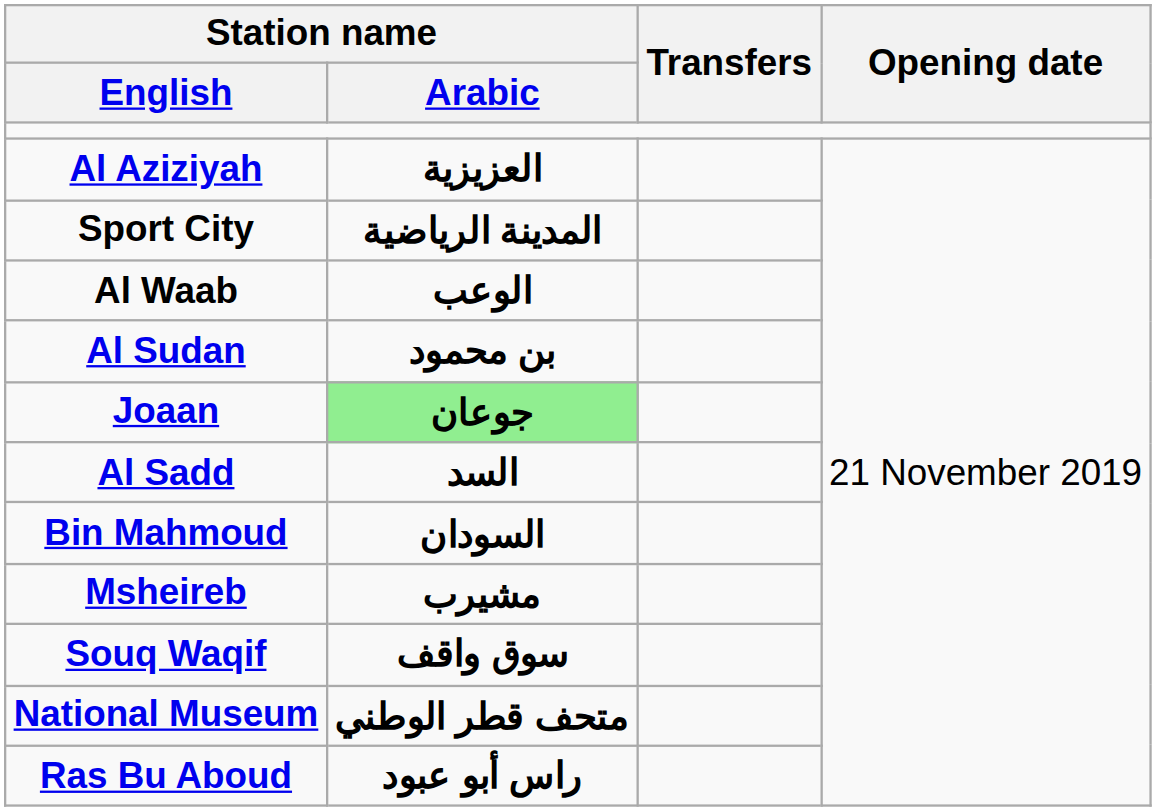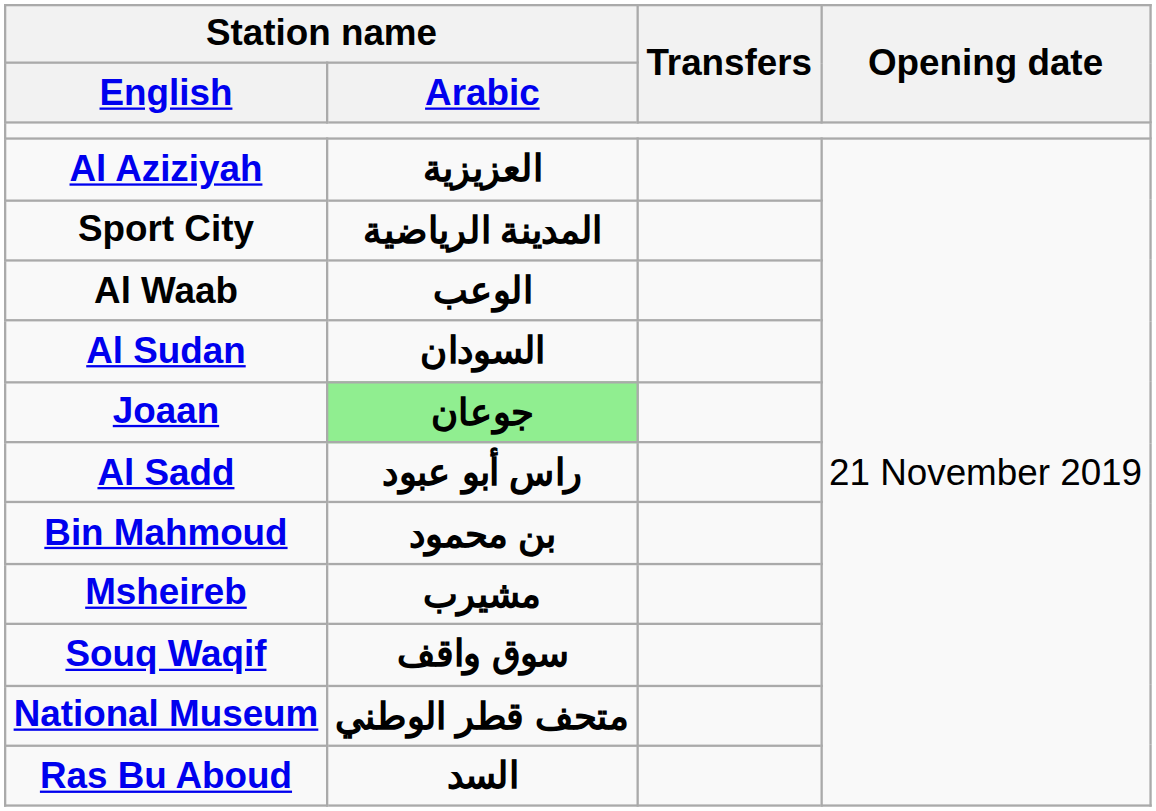Al Sudan | Station name / Arabic: بن محمود -> السودان
Al Sadd | Station name / Arabic: السد -> راس أبو عبود
Bin Mahmoud | Station name / Arabic: السودان -> بن محمود
Ras Bu Aboud | Station name / Arabic: راس أبو عبود -> السد
